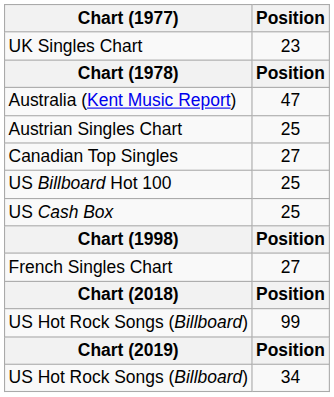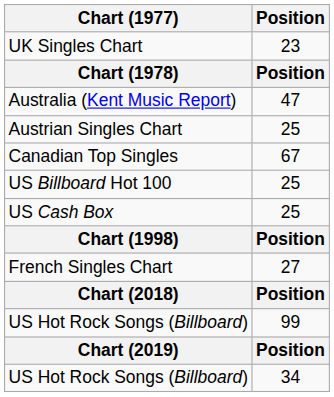row 6 | Position: 27 -> 67
